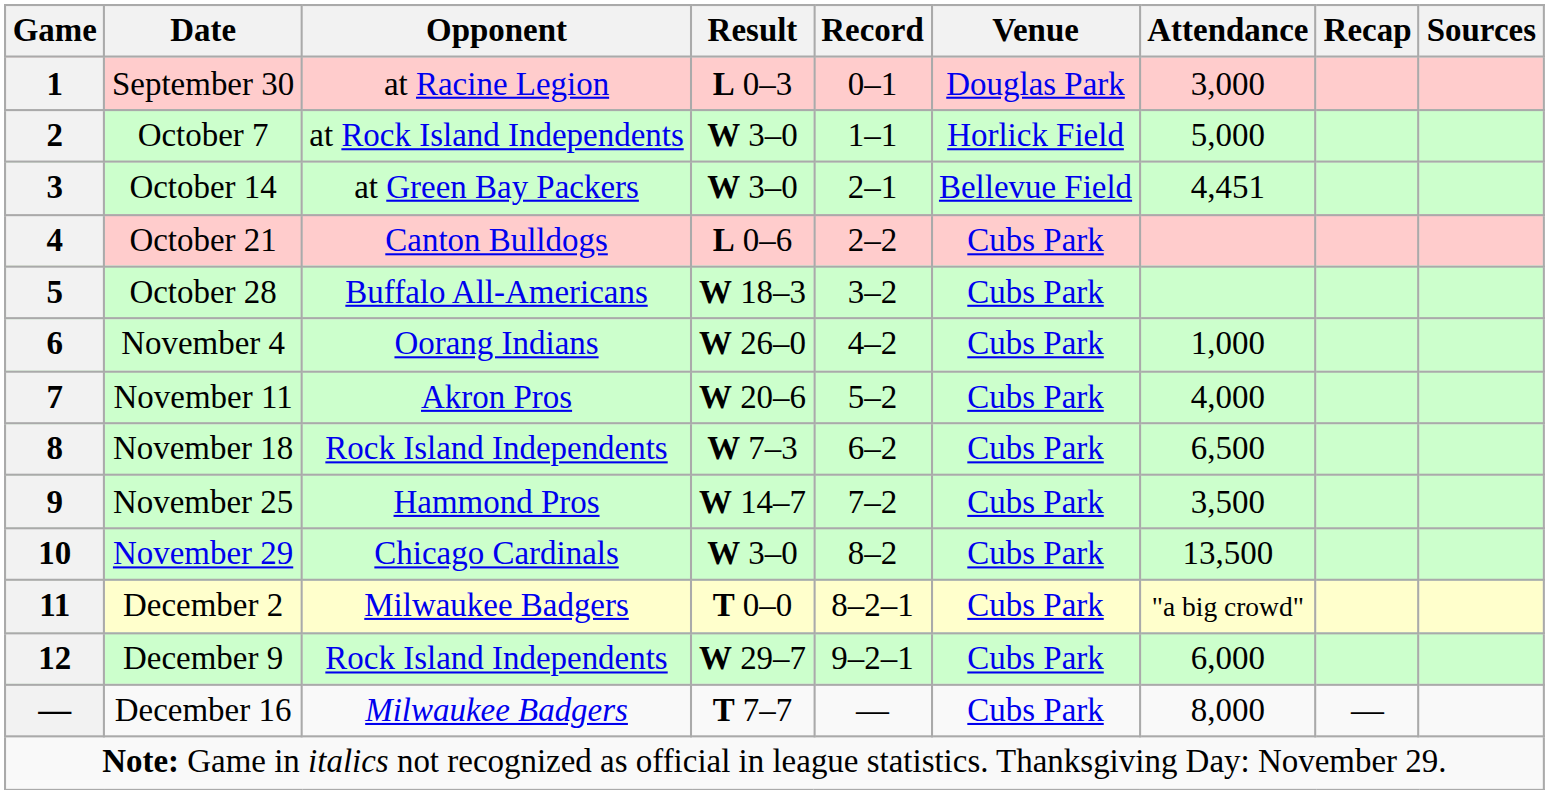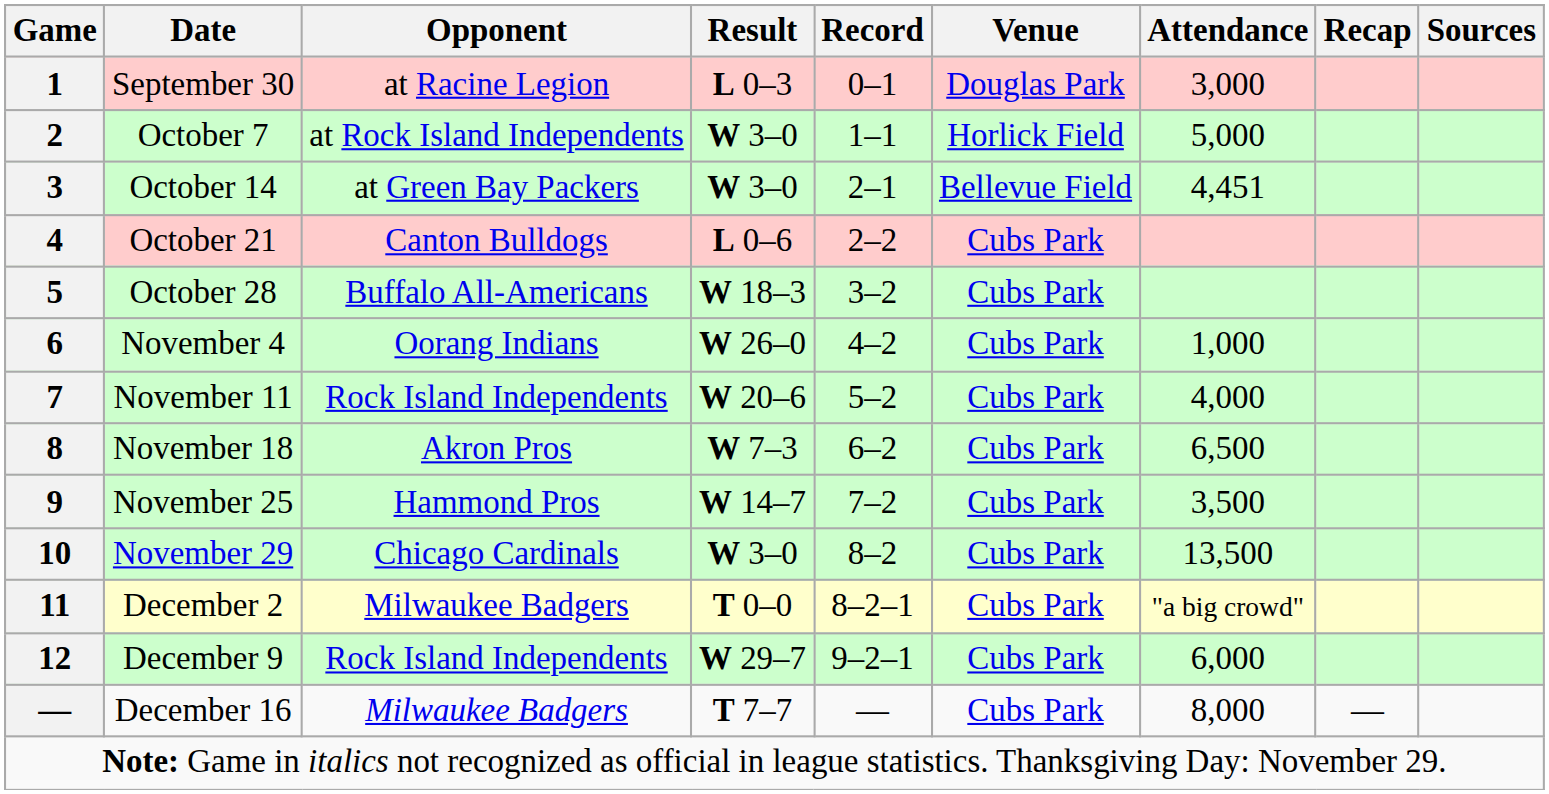November 11 | Opponent: Akron Pros -> Rock Island Independents
November 18 | Opponent: Rock Island Independents -> Akron Pros
